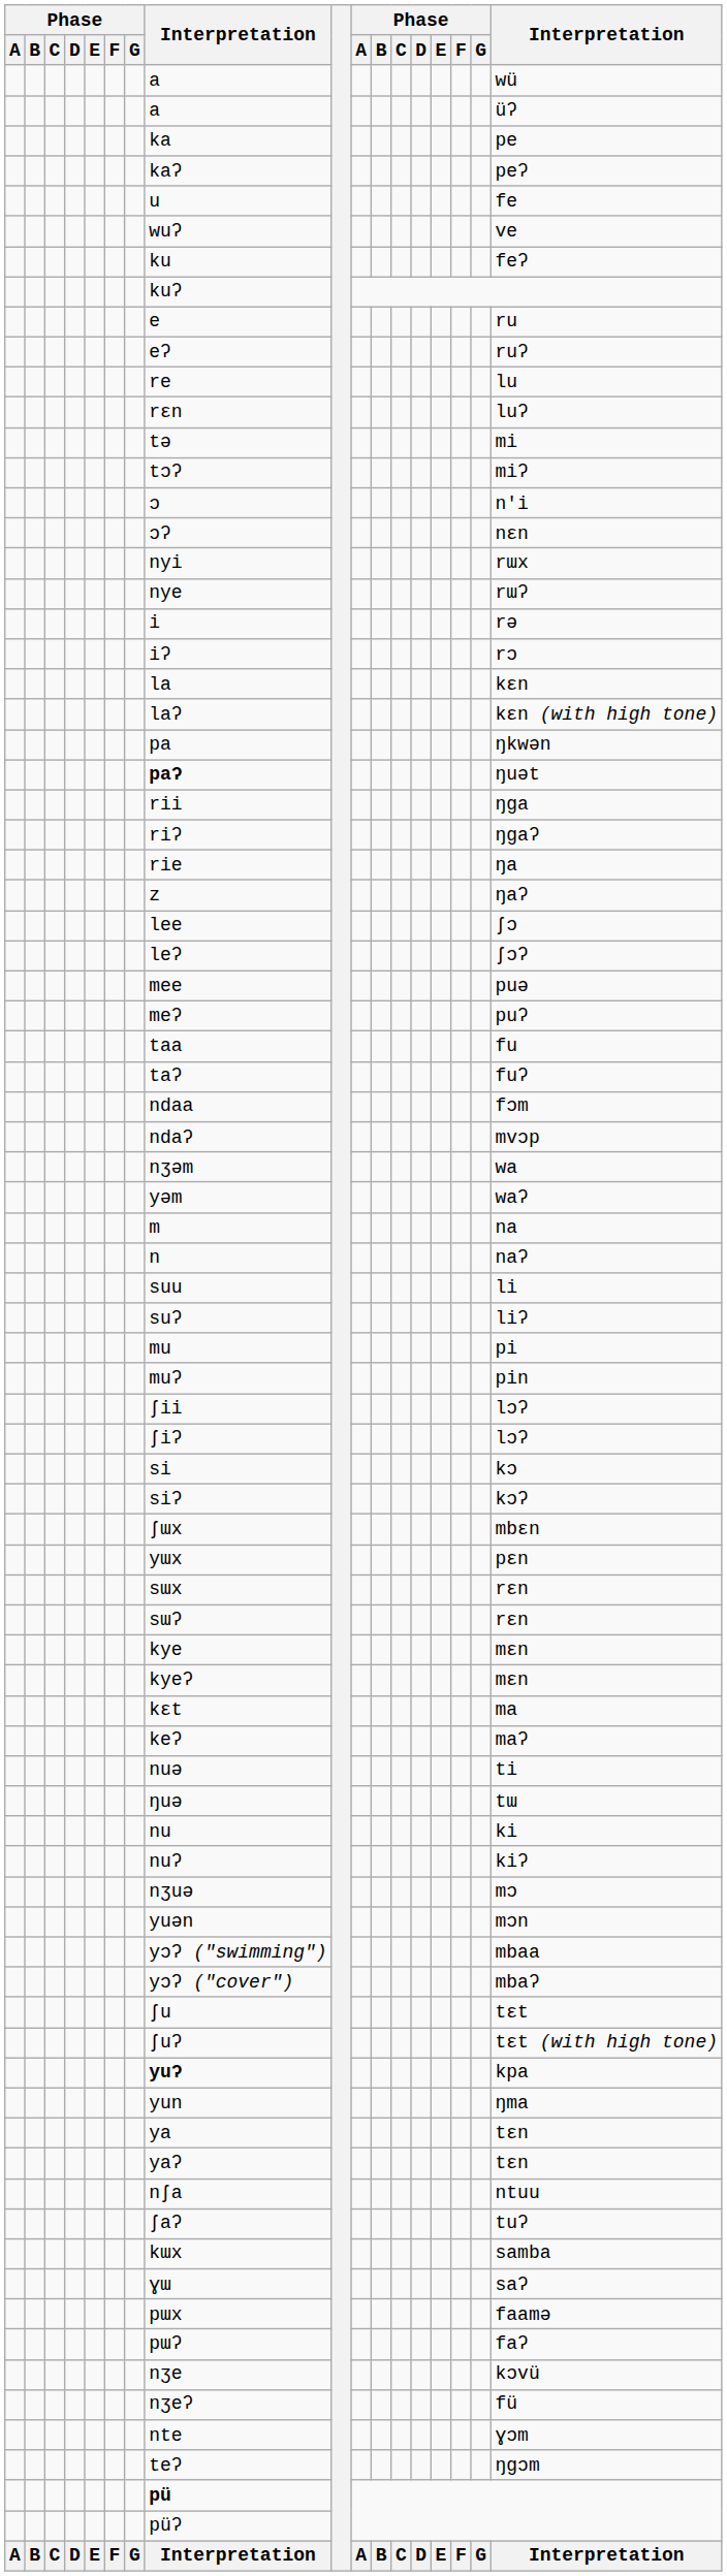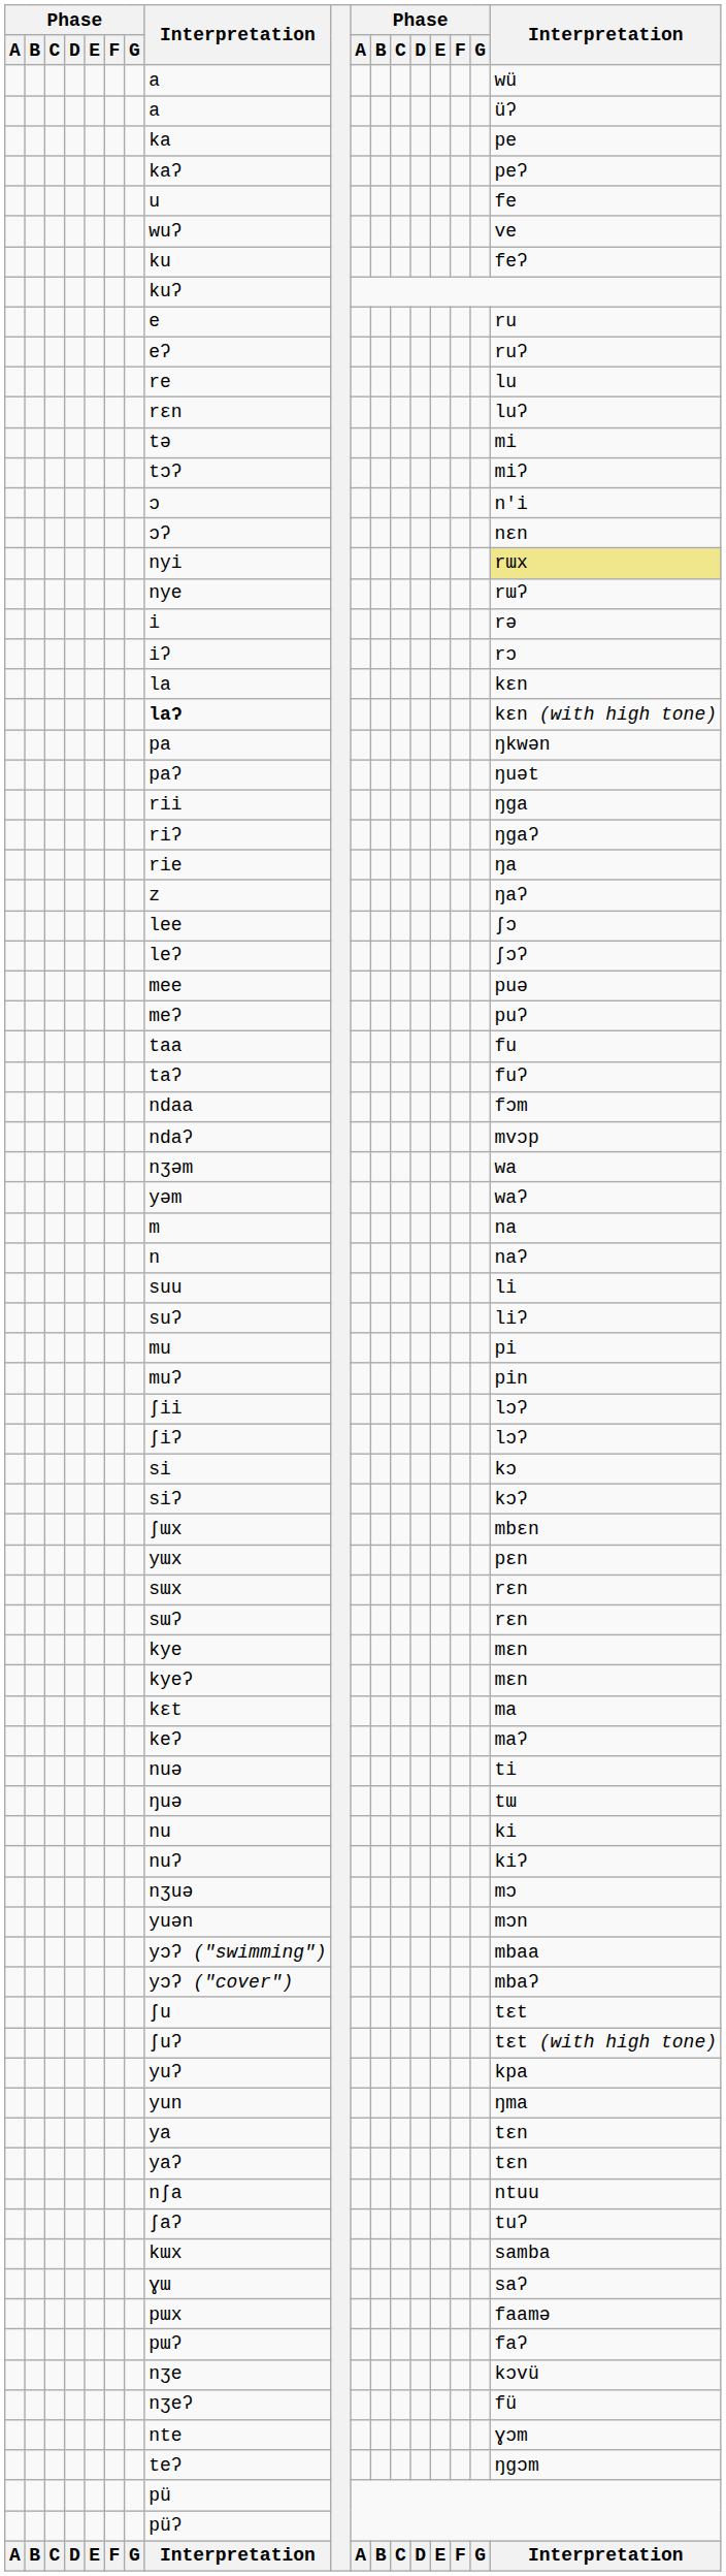row 19 | column 17: no background -> khaki background
row 24 | column 8: normal -> bold
row 26 | column 8: bold -> normal
row 69 | column 8: bold -> normal
row 83 | column 8: bold -> normal
